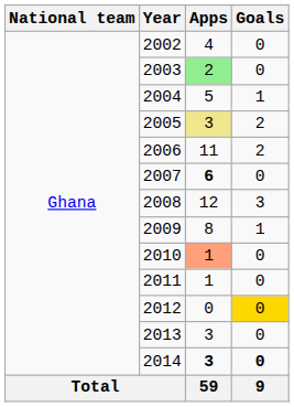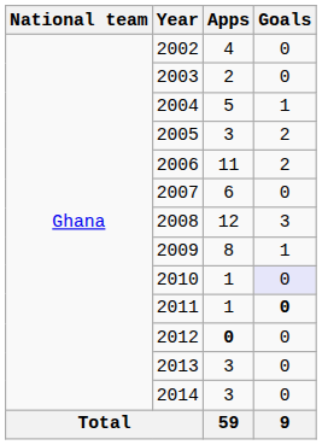2003 | Apps: lightgreen background -> no background
2005 | Apps: khaki background -> no background
2007 | Apps: bold -> normal
2010 | Apps: lightsalmon background -> no background
2010 | Goals: no background -> lavender background
2011 | Goals: normal -> bold
2012 | Apps: normal -> bold
2012 | Goals: gold background -> no background
2014 | Apps: bold -> normal
2014 | Goals: bold -> normal
